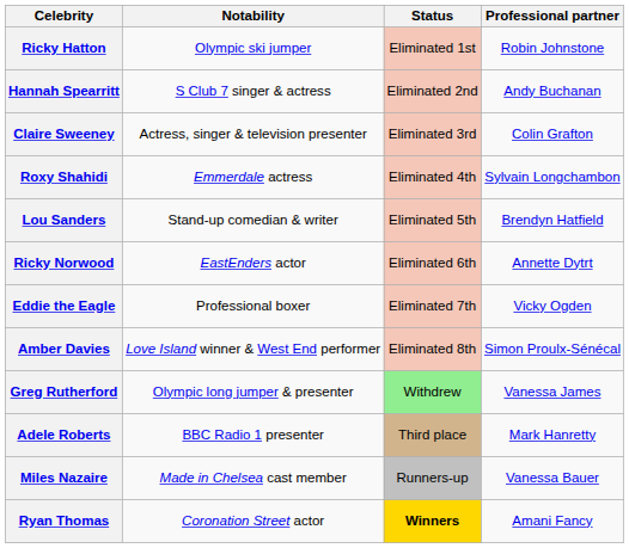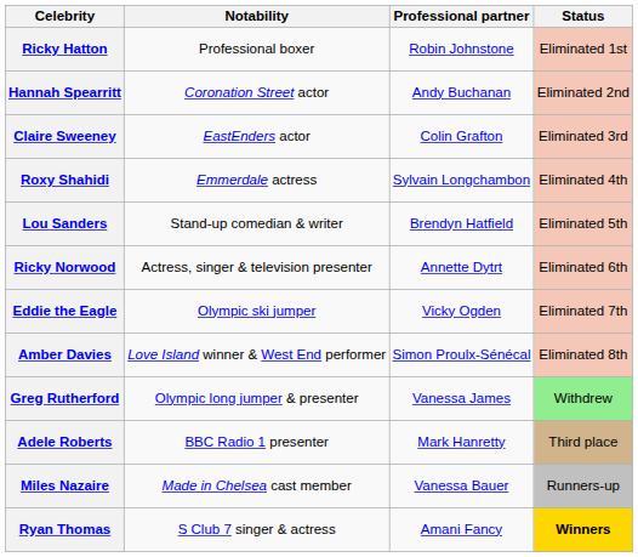columns swapped: Professional partner <-> Status
Ricky Hatton | Notability: Olympic ski jumper -> Professional boxer
Hannah Spearritt | Notability: S Club 7 singer & actress -> Coronation Street actor
Claire Sweeney | Notability: Actress, singer & television presenter -> EastEnders actor
Ricky Norwood | Notability: EastEnders actor -> Actress, singer & television presenter
Eddie the Eagle | Notability: Professional boxer -> Olympic ski jumper
Ryan Thomas | Notability: Coronation Street actor -> S Club 7 singer & actress
